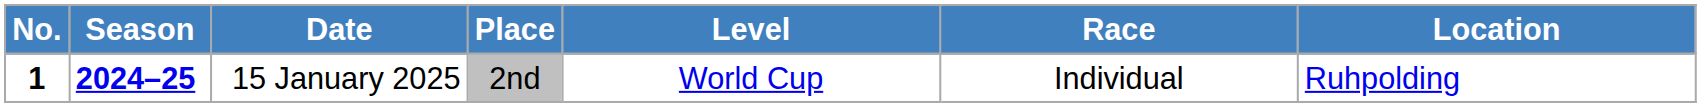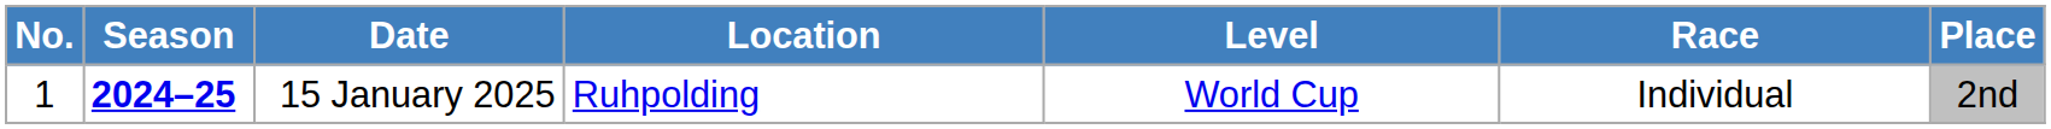columns swapped: Location <-> Place
15 January 2025 | No.: bold -> normal
